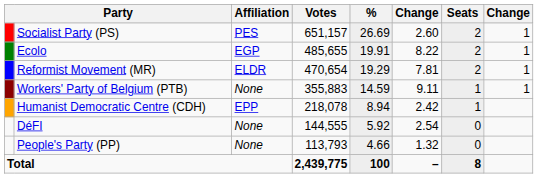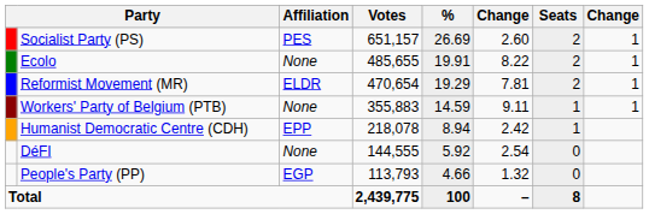Ecolo | Affiliation: EGP -> None
People's Party (PP) | Affiliation: None -> EGP
